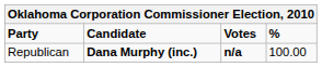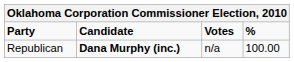Republican | Votes: bold -> normal
